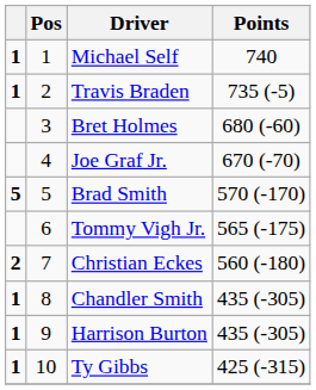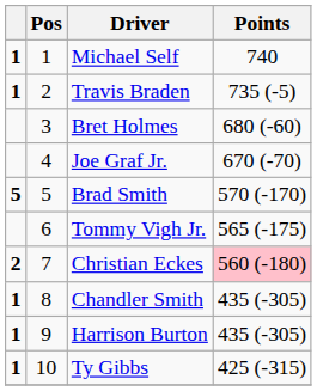Christian Eckes | Points: no background -> pink background
